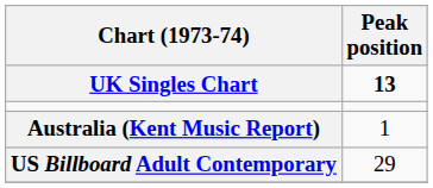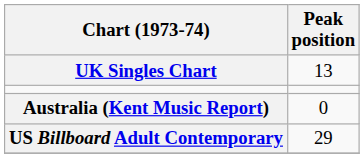row 2 | Peak position: bold -> normal
row 4 | Peak position: 1 -> 0
